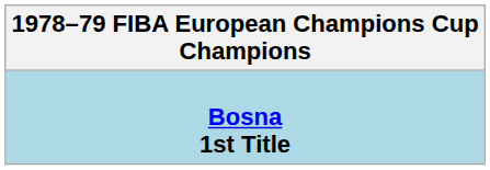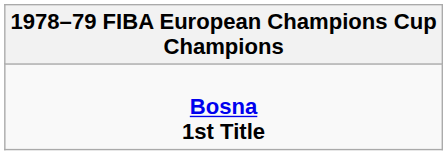row 2 | column 1: lightblue background -> no background
